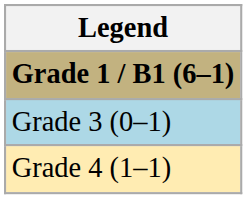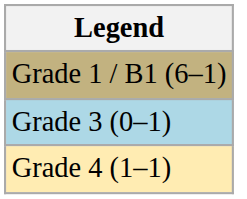row 2 | column 1: bold -> normal
